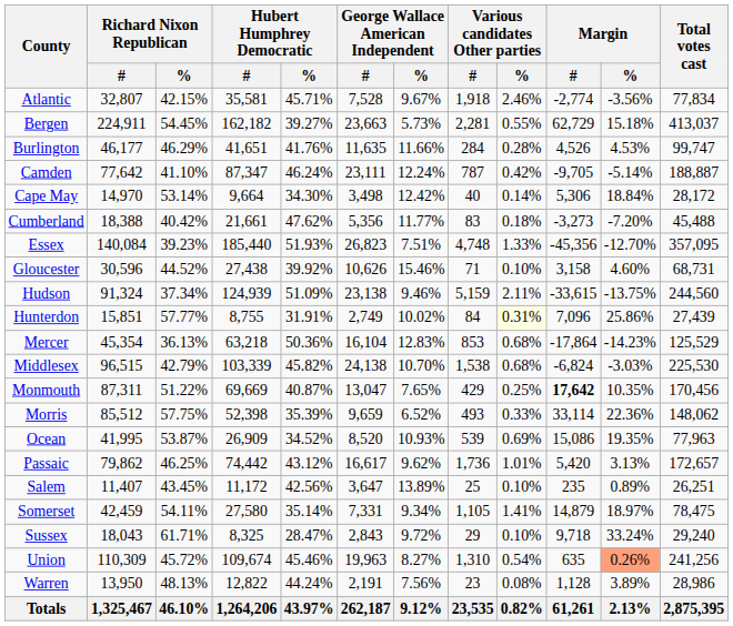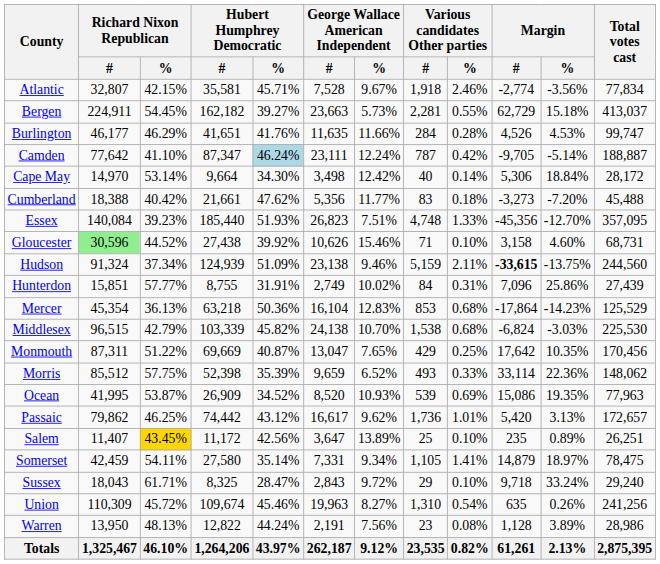Camden | Hubert Humphrey Democratic / %: no background -> lightblue background
Gloucester | Richard Nixon Republican / #: no background -> lightgreen background
Hudson | Margin / #: normal -> bold
Hunterdon | Various candidates Other parties / %: lightyellow background -> no background
Monmouth | Margin / #: bold -> normal
Salem | Richard Nixon Republican / %: no background -> gold background
Union | Margin / %: lightsalmon background -> no background
